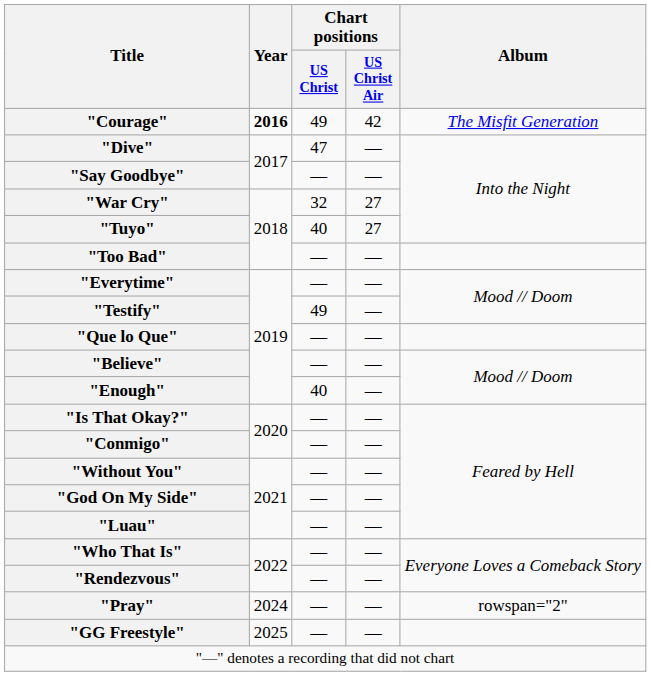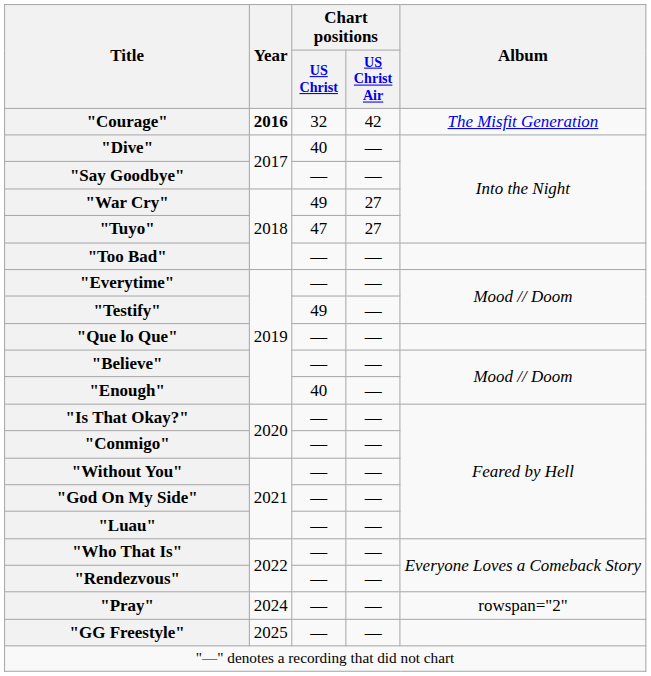"Courage" | Chart positions / US Christ: 49 -> 32
"Dive" | Chart positions / US Christ: 47 -> 40
"War Cry" | Chart positions / US Christ: 32 -> 49
"Tuyo" | Chart positions / US Christ: 40 -> 47
